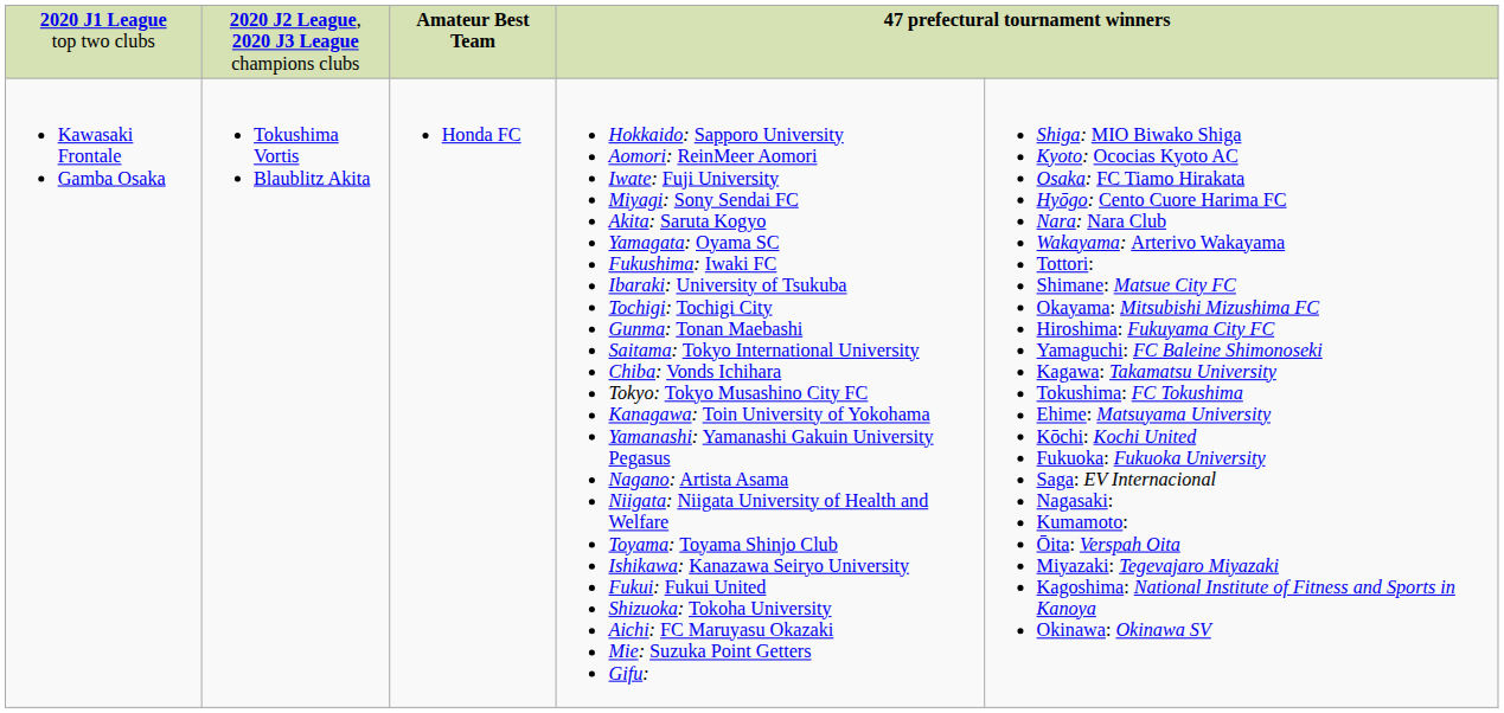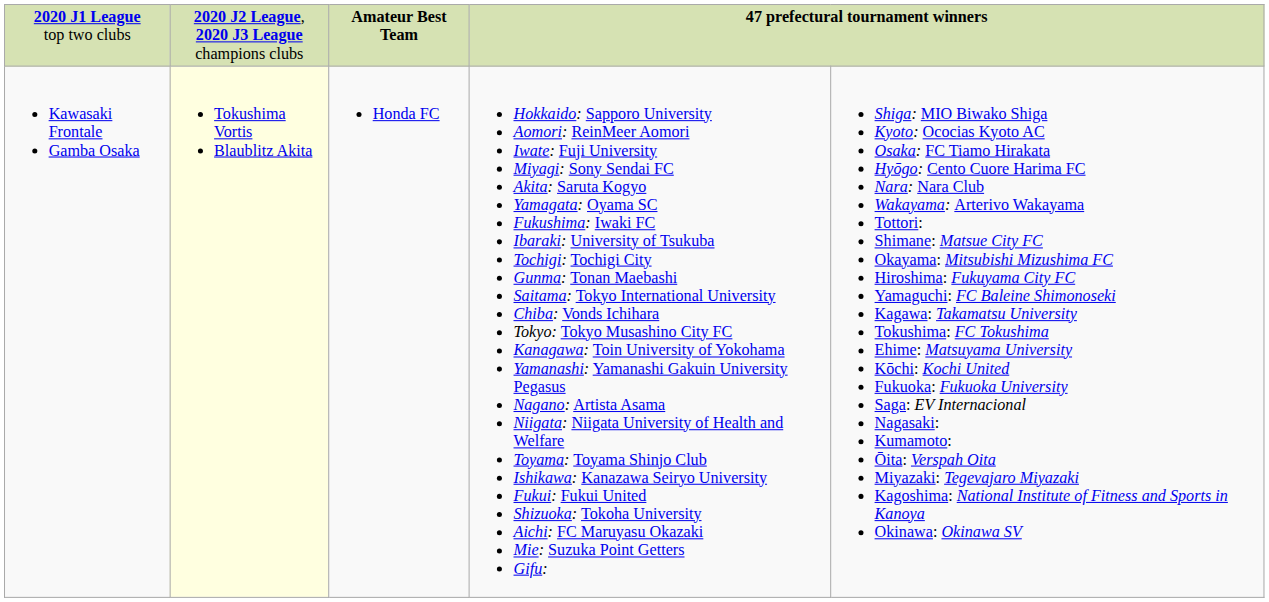Kawasaki Frontale Gamba Osaka | column 2: no background -> lightyellow background
